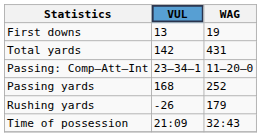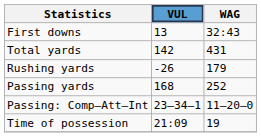First downs | WAG: 19 -> 32:43
rows swapped: Rushing yards <-> Passing: Comp–Att–Int
Time of possession | WAG: 32:43 -> 19
